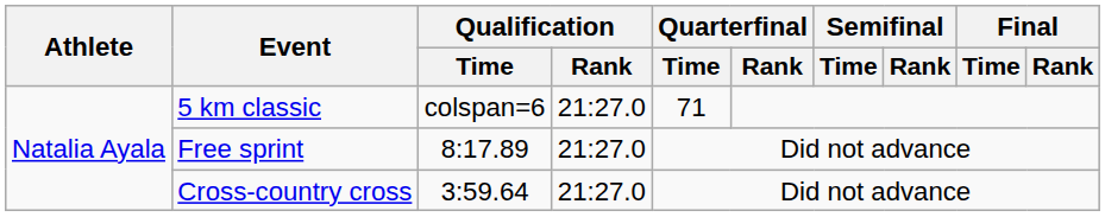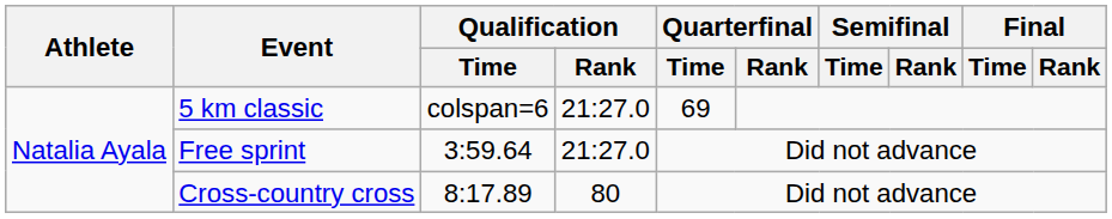5 km classic | Quarterfinal / Time: 71 -> 69
Free sprint | Qualification / Time: 8:17.89 -> 3:59.64
Cross-country cross | Qualification / Time: 3:59.64 -> 8:17.89
Cross-country cross | Qualification / Rank: 21:27.0 -> 80
